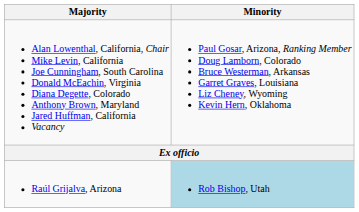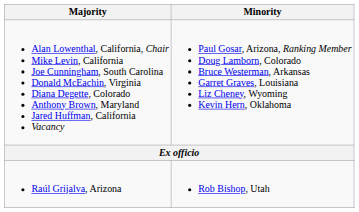Raúl Grijalva, Arizona | Minority: lightblue background -> no background
